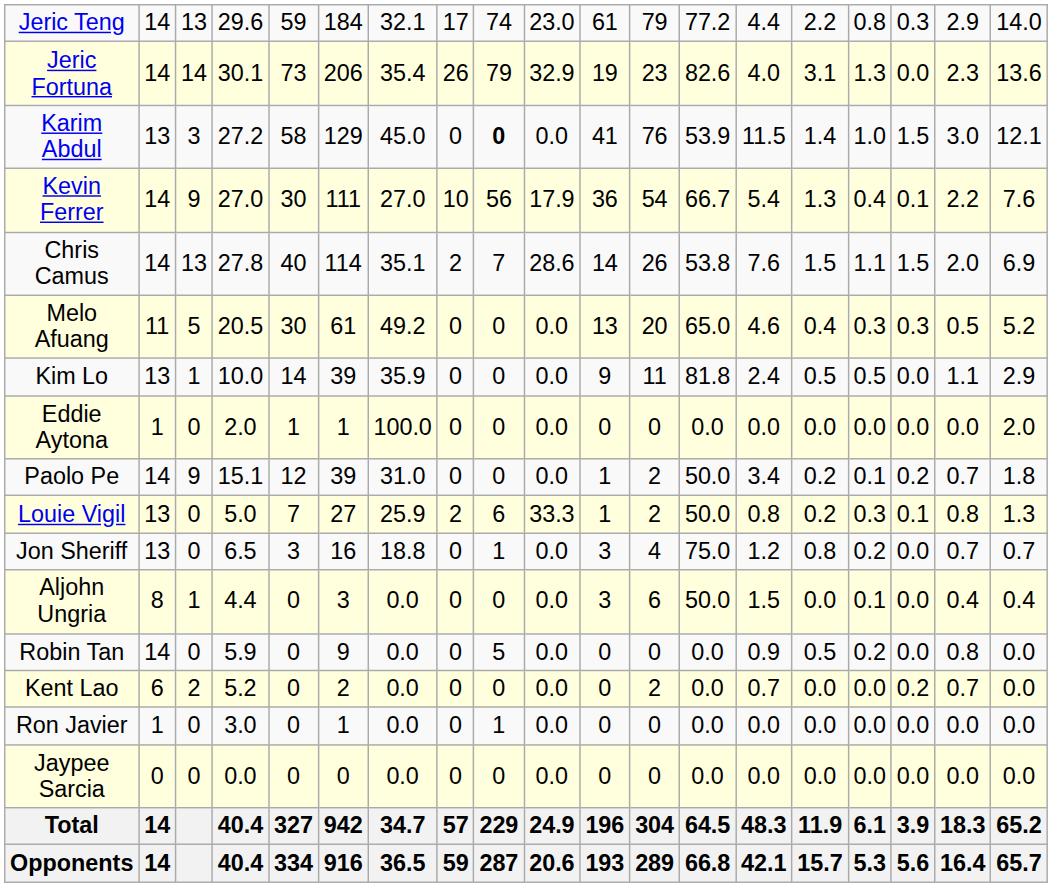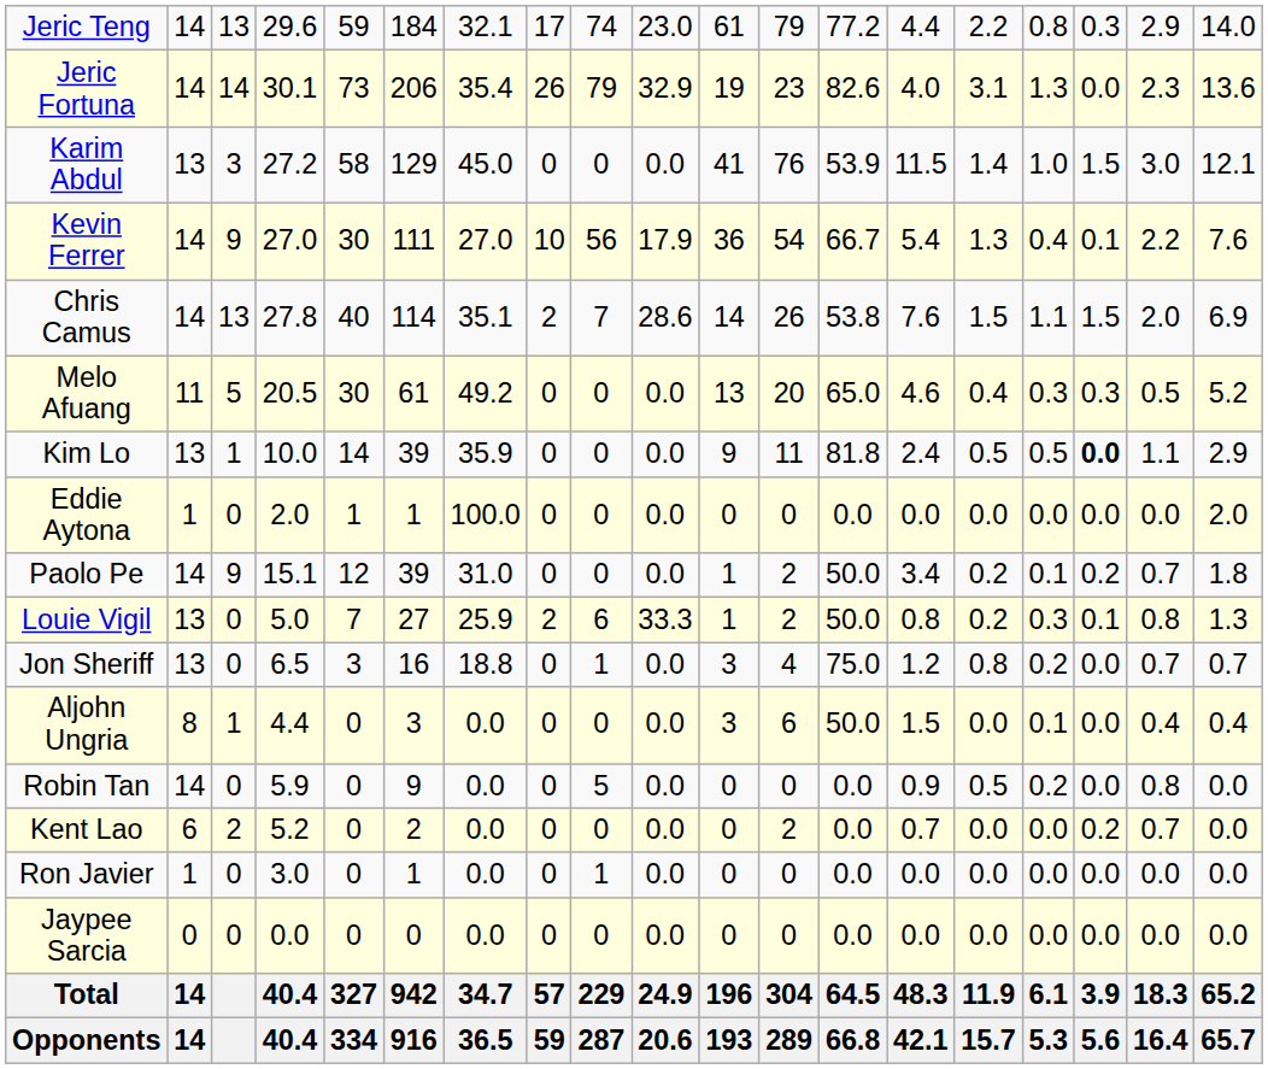Karim Abdul | column 9: bold -> normal
Kim Lo | column 17: normal -> bold
